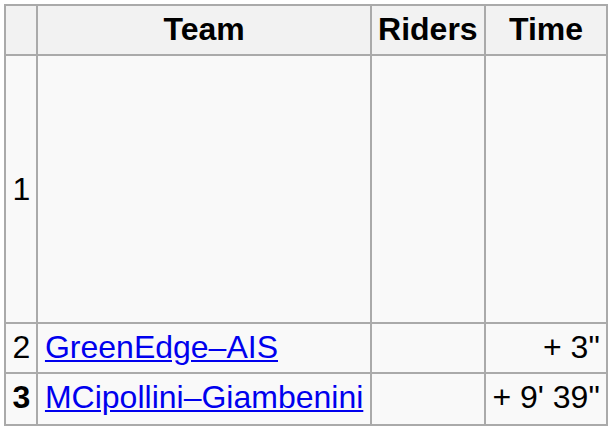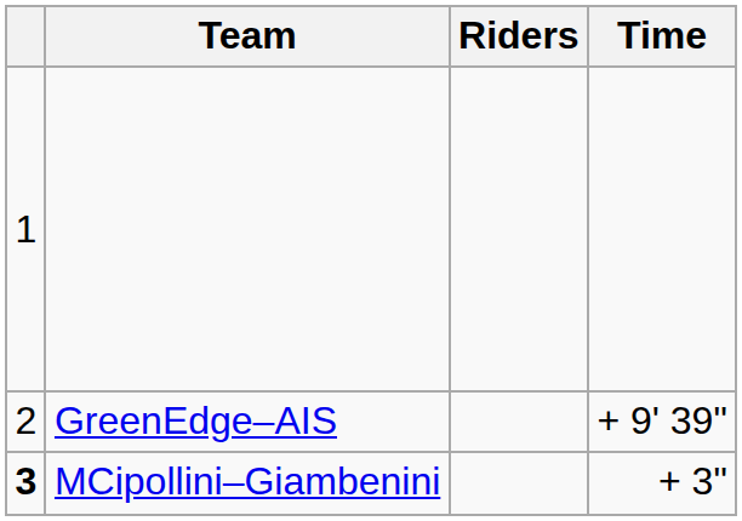GreenEdge–AIS | Time: + 3" -> + 9' 39"
MCipollini–Giambenini | Time: + 9' 39" -> + 3"
